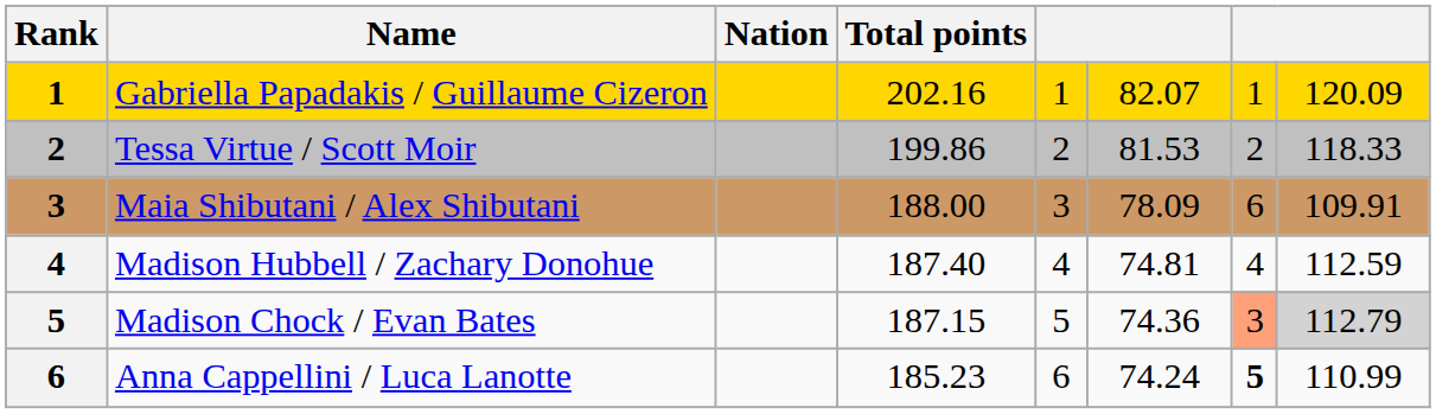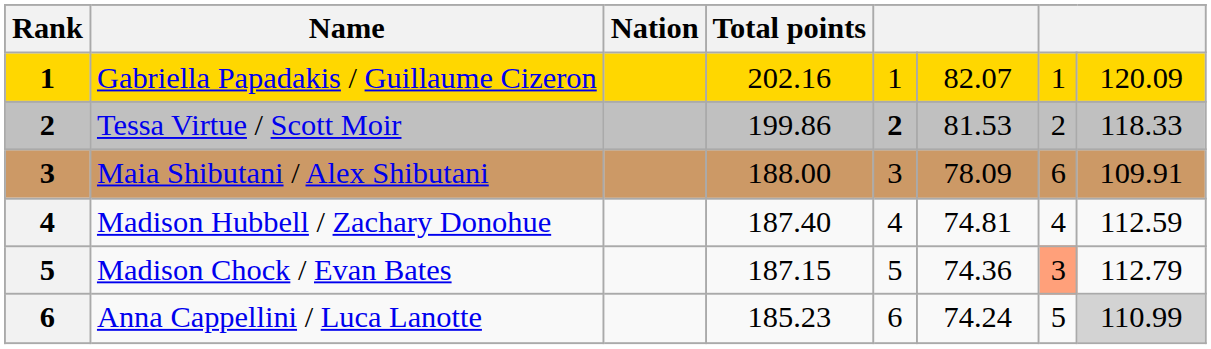Tessa Virtue / Scott Moir | column 5: normal -> bold
Madison Chock / Evan Bates | column 8: lightgrey background -> no background
Anna Cappellini / Luca Lanotte | column 7: bold -> normal
Anna Cappellini / Luca Lanotte | column 8: no background -> lightgrey background
